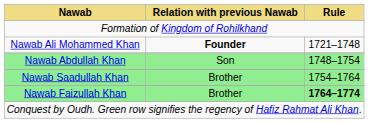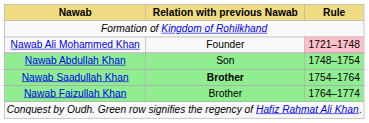Nawab Ali Mohammed Khan | Relation with previous Nawab: bold -> normal
Nawab Ali Mohammed Khan | Rule: no background -> pink background
Nawab Saadullah Khan | Relation with previous Nawab: normal -> bold
Nawab Faizullah Khan | Rule: bold -> normal
